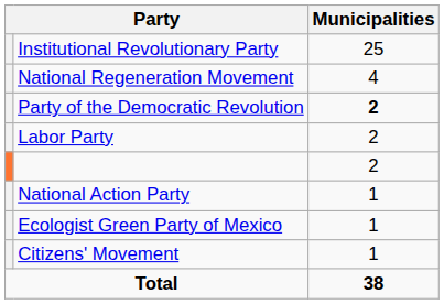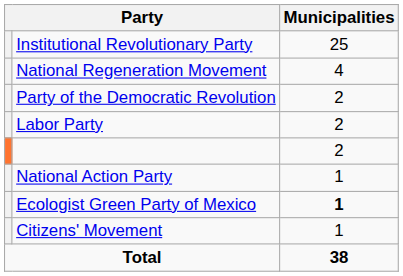Party of the Democratic Revolution | Municipalities: bold -> normal
Ecologist Green Party of Mexico | Municipalities: normal -> bold
